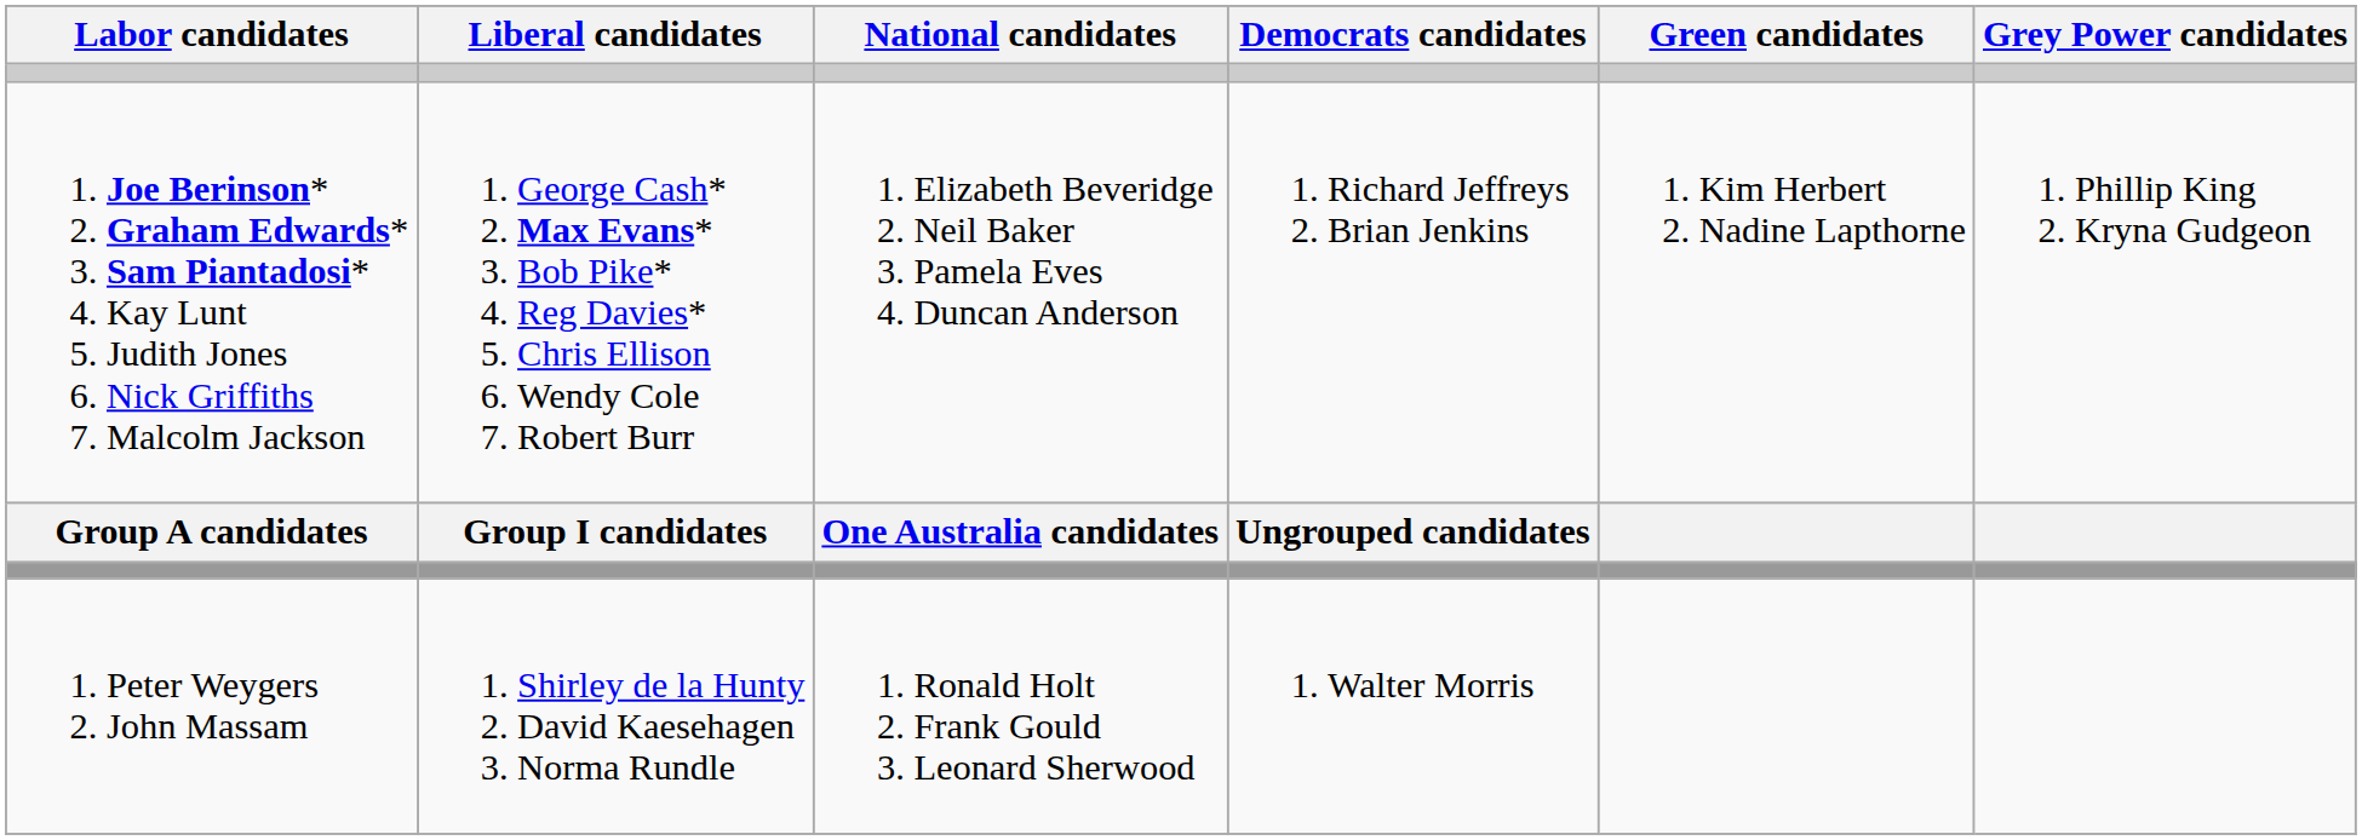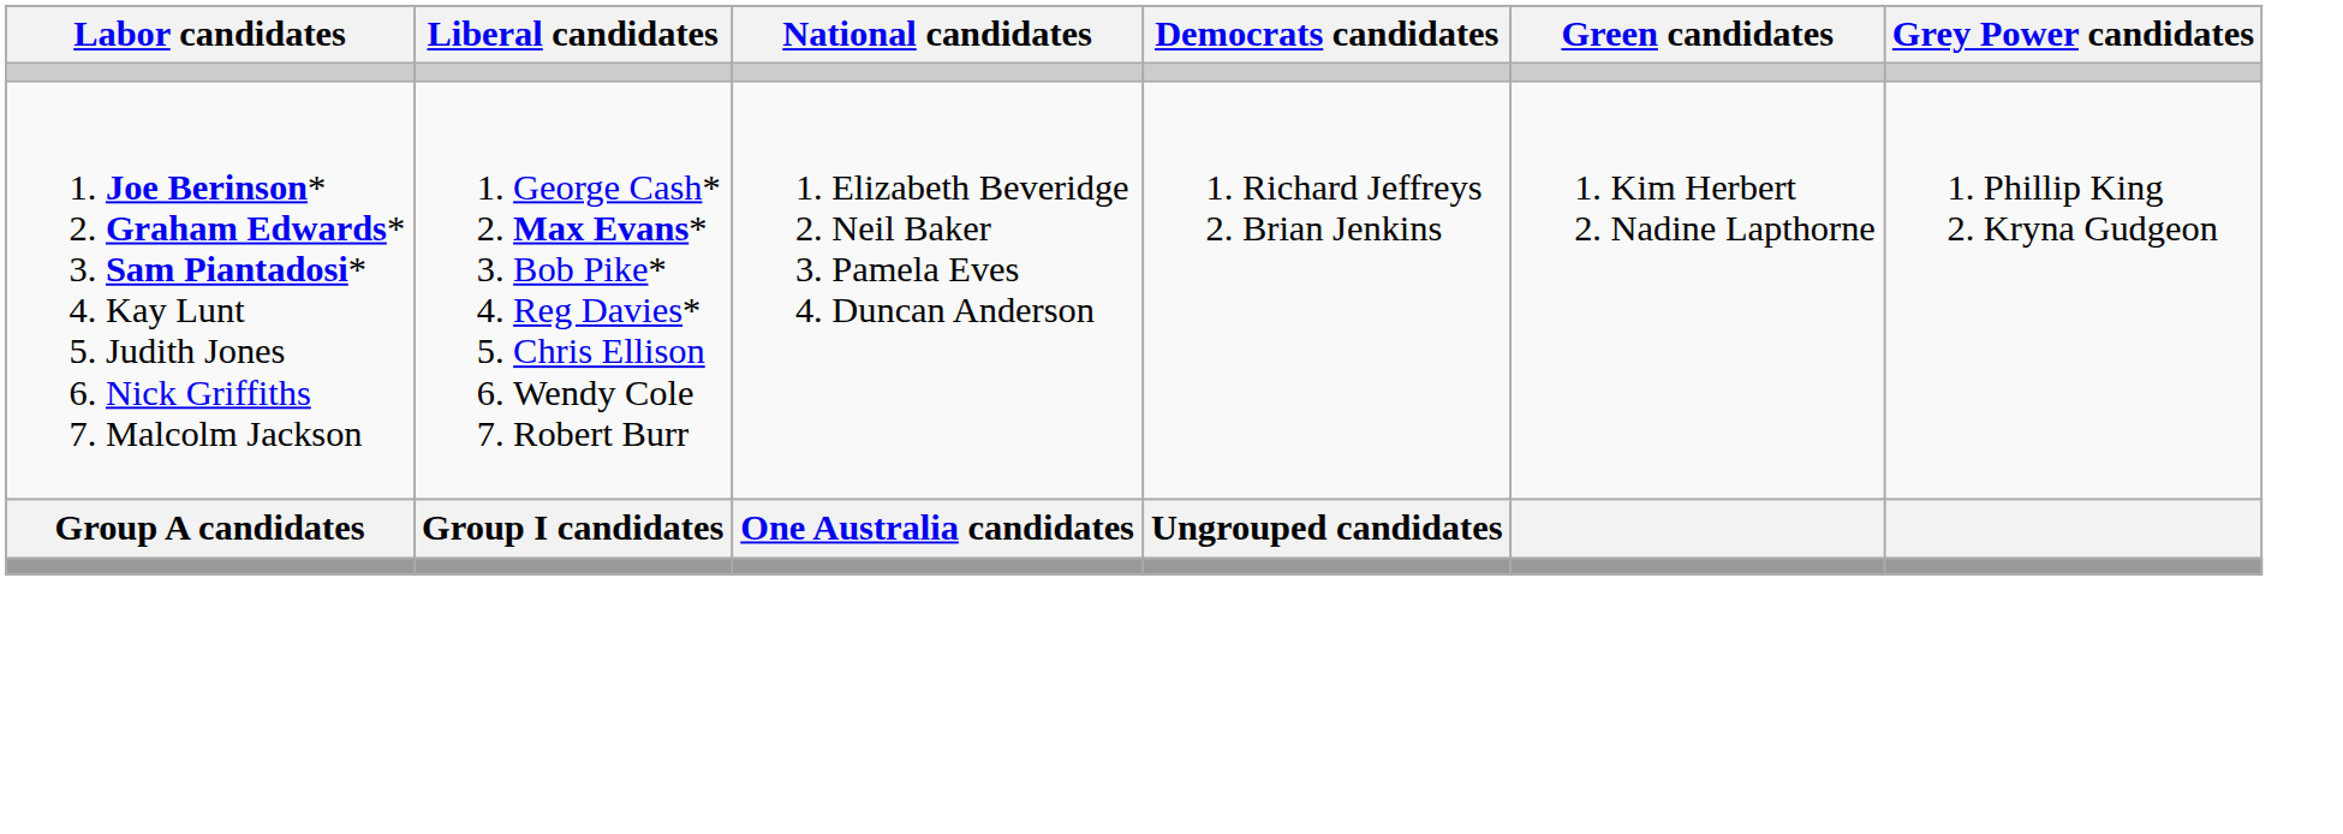- row: Peter Weygers John Massam | Shirley de la Hunty David Kaesehagen Norma Rundle | Ronald Holt Frank Gould Leonard Sherwood | Walter Morris
